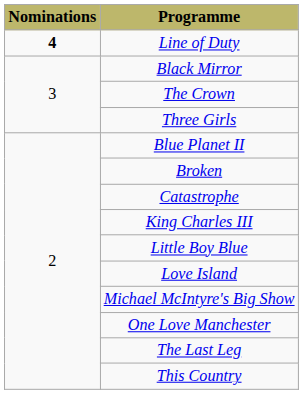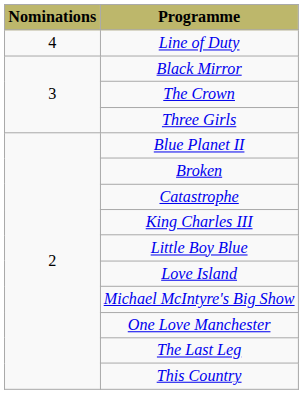Line of Duty | Nominations: bold -> normal
